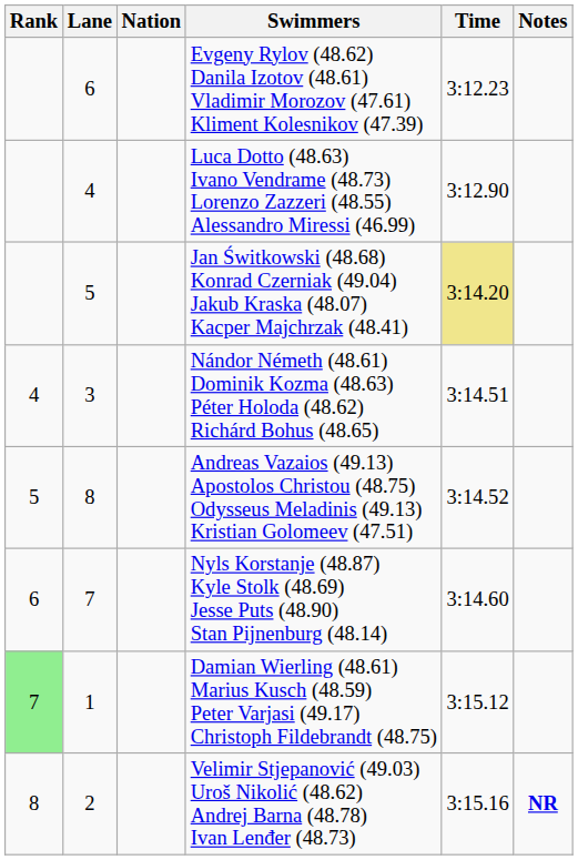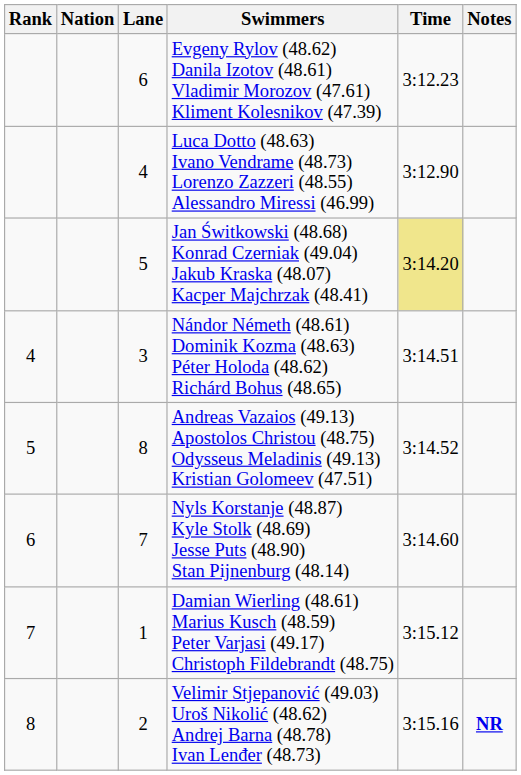columns swapped: Lane <-> Nation
row 8 | Rank: lightgreen background -> no background
